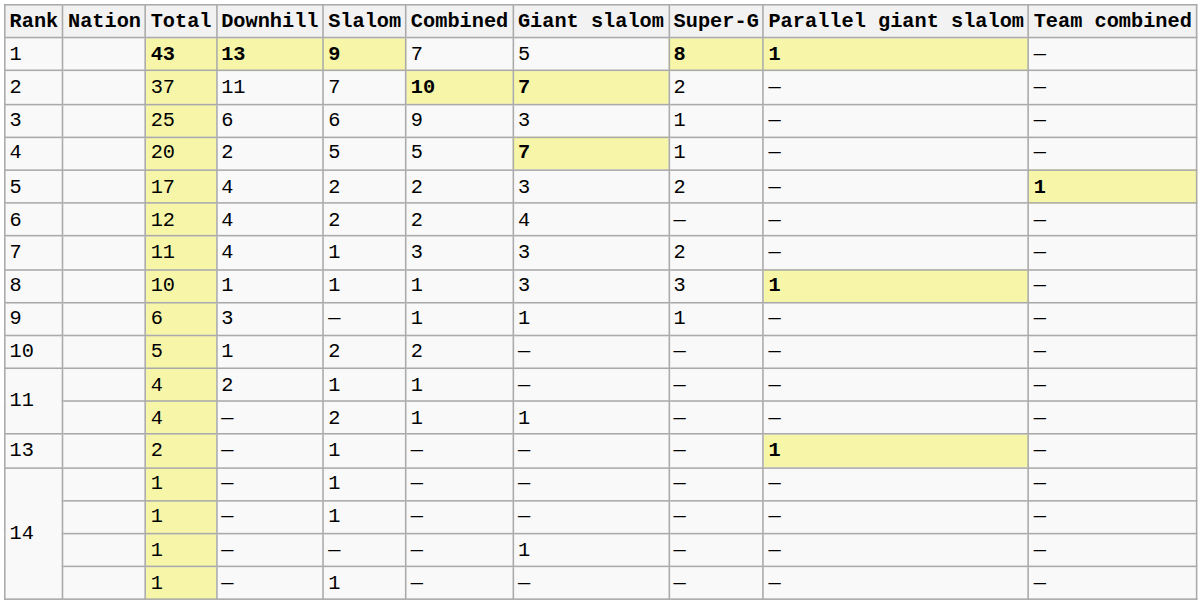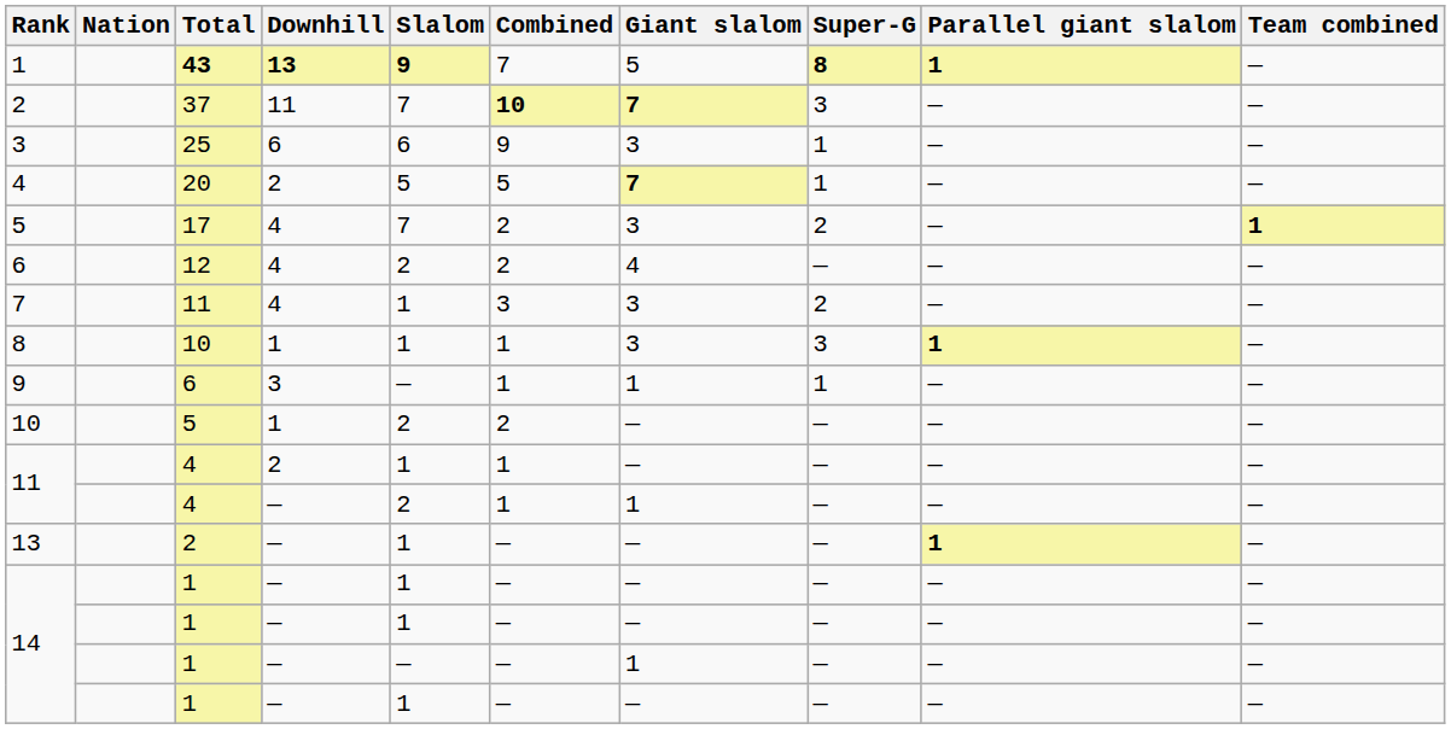row 3 | Super-G: 2 -> 3
row 6 | Slalom: 2 -> 7
